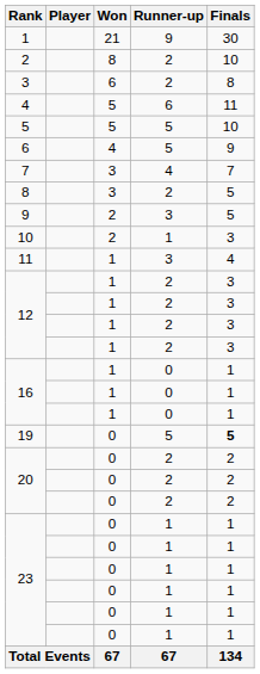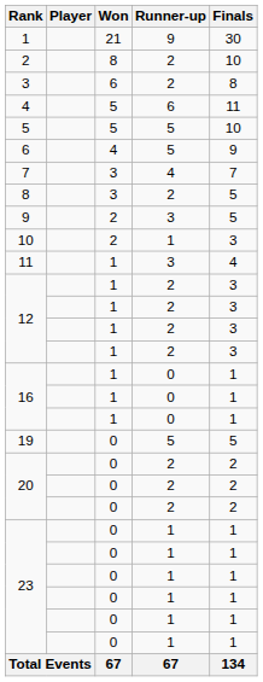19 | Finals: bold -> normal
